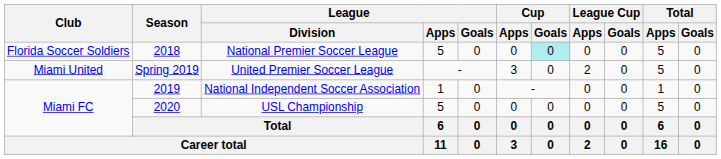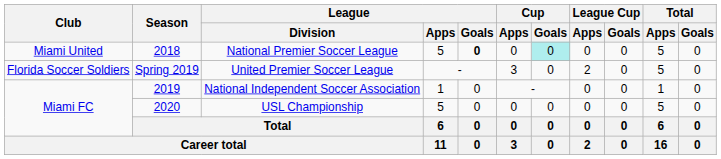National Premier Soccer League | Club: Florida Soccer Soldiers -> Miami United
National Premier Soccer League | League / Goals: normal -> bold
United Premier Soccer League | Club: Miami United -> Florida Soccer Soldiers
